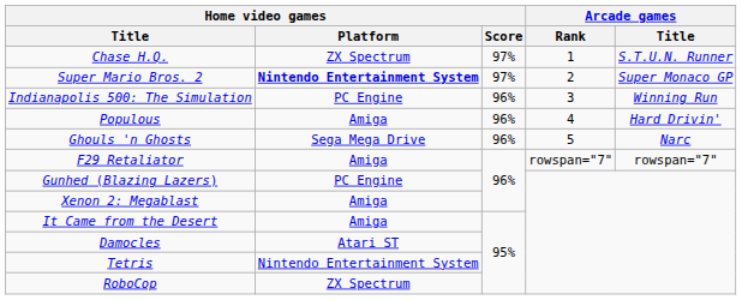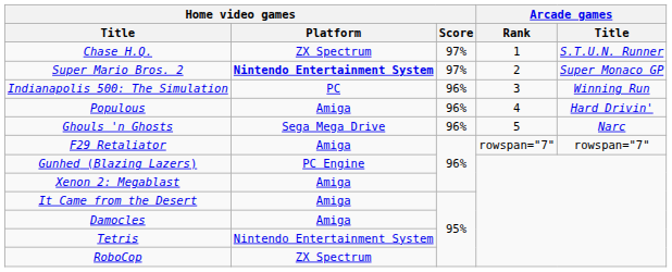Indianapolis 500: The Simulation | Home video games / Platform: PC Engine -> PC
Damocles | Home video games / Platform: Atari ST -> Amiga
